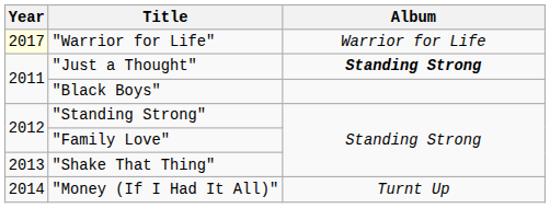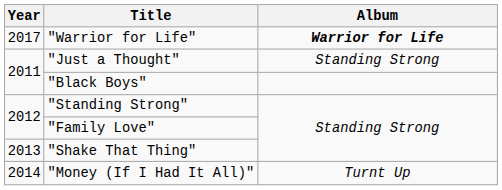"Warrior for Life" | Year: lightyellow background -> no background
"Warrior for Life" | Album: normal -> bold
"Just a Thought" | Album: bold -> normal
